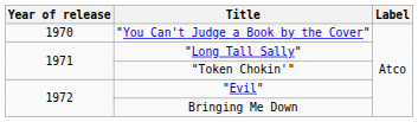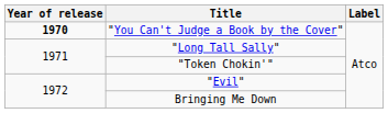"You Can't Judge a Book by the Cover" | Year of release: normal -> bold
